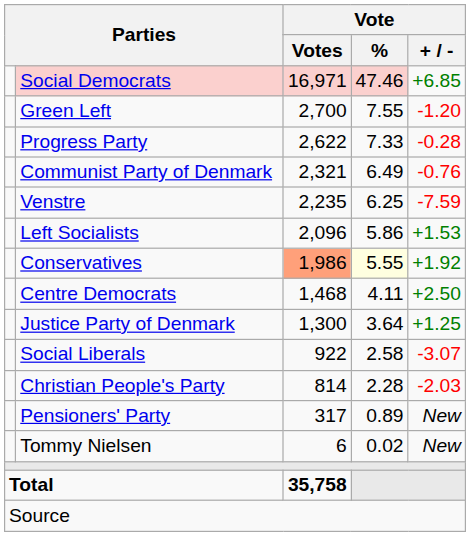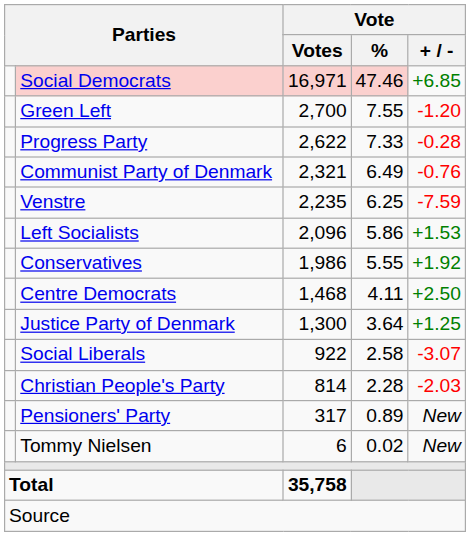Conservatives | Vote / Votes: lightsalmon background -> no background
Conservatives | Vote / %: lightyellow background -> no background
